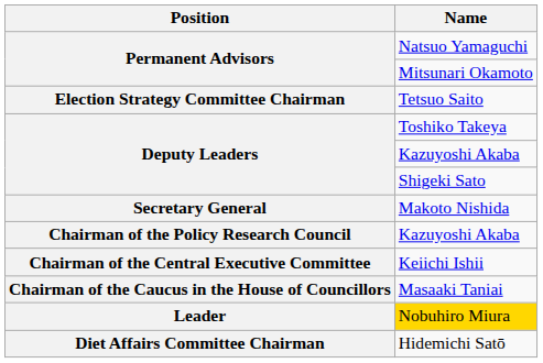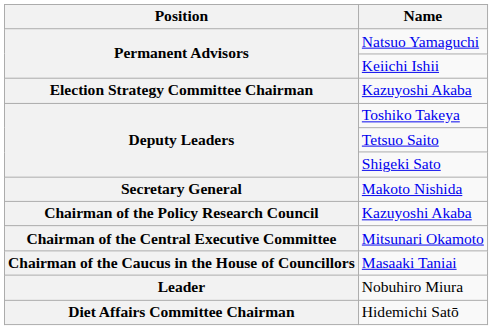row 3 | Name: Mitsunari Okamoto -> Keiichi Ishii
row 4 | Name: Tetsuo Saito -> Kazuyoshi Akaba
row 6 | Name: Kazuyoshi Akaba -> Tetsuo Saito
row 10 | Name: Keiichi Ishii -> Mitsunari Okamoto
row 12 | Name: gold background -> no background
